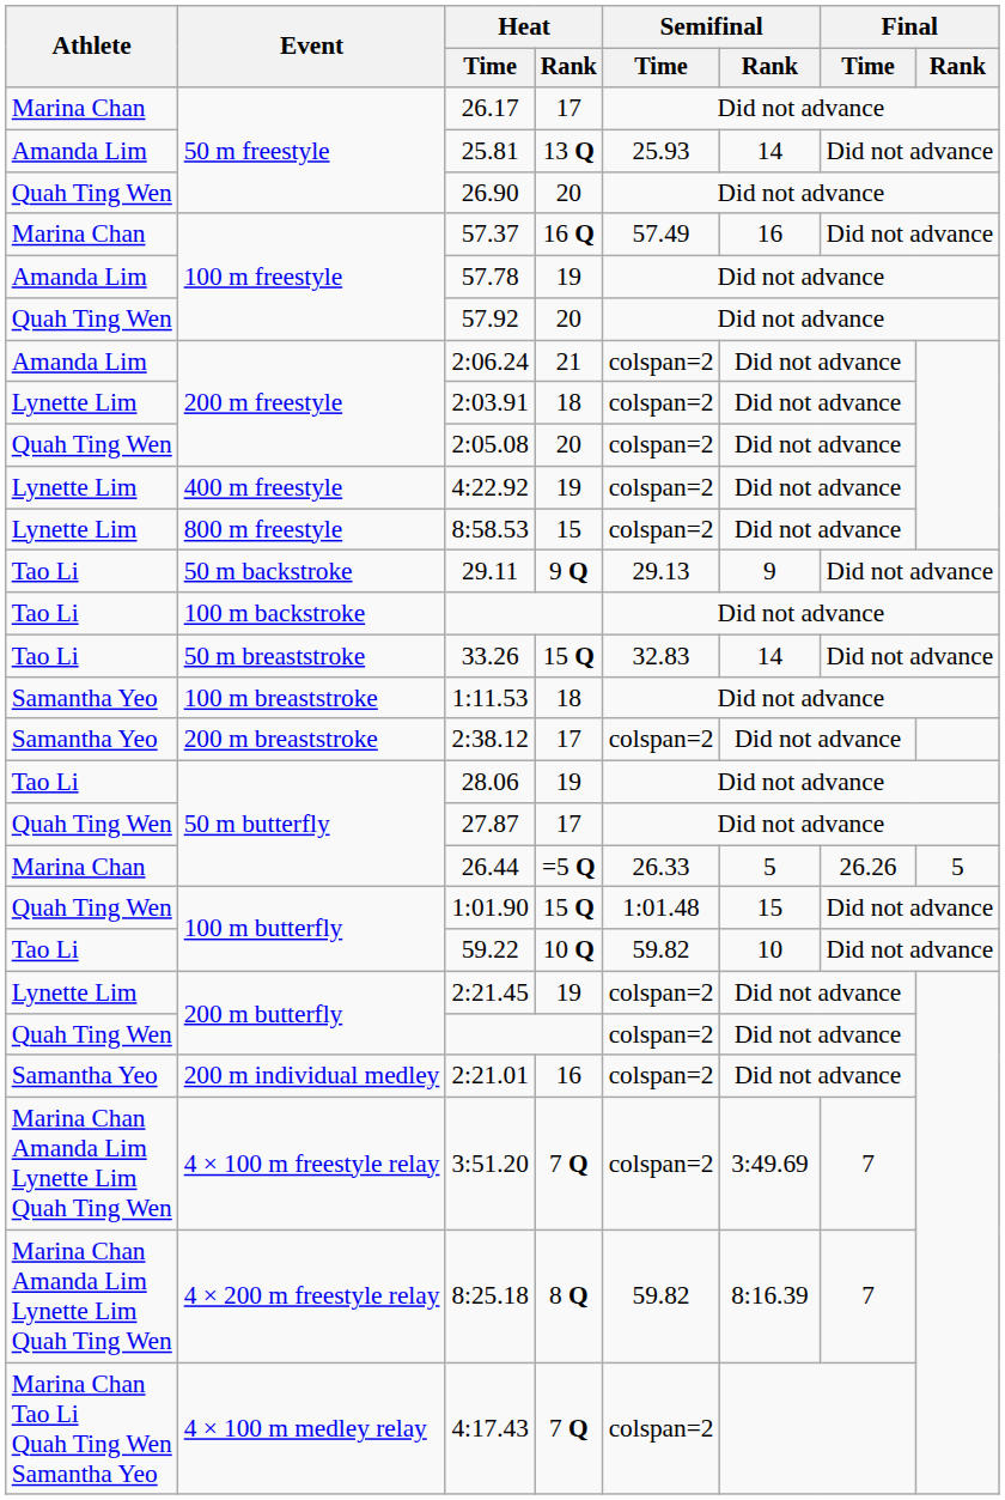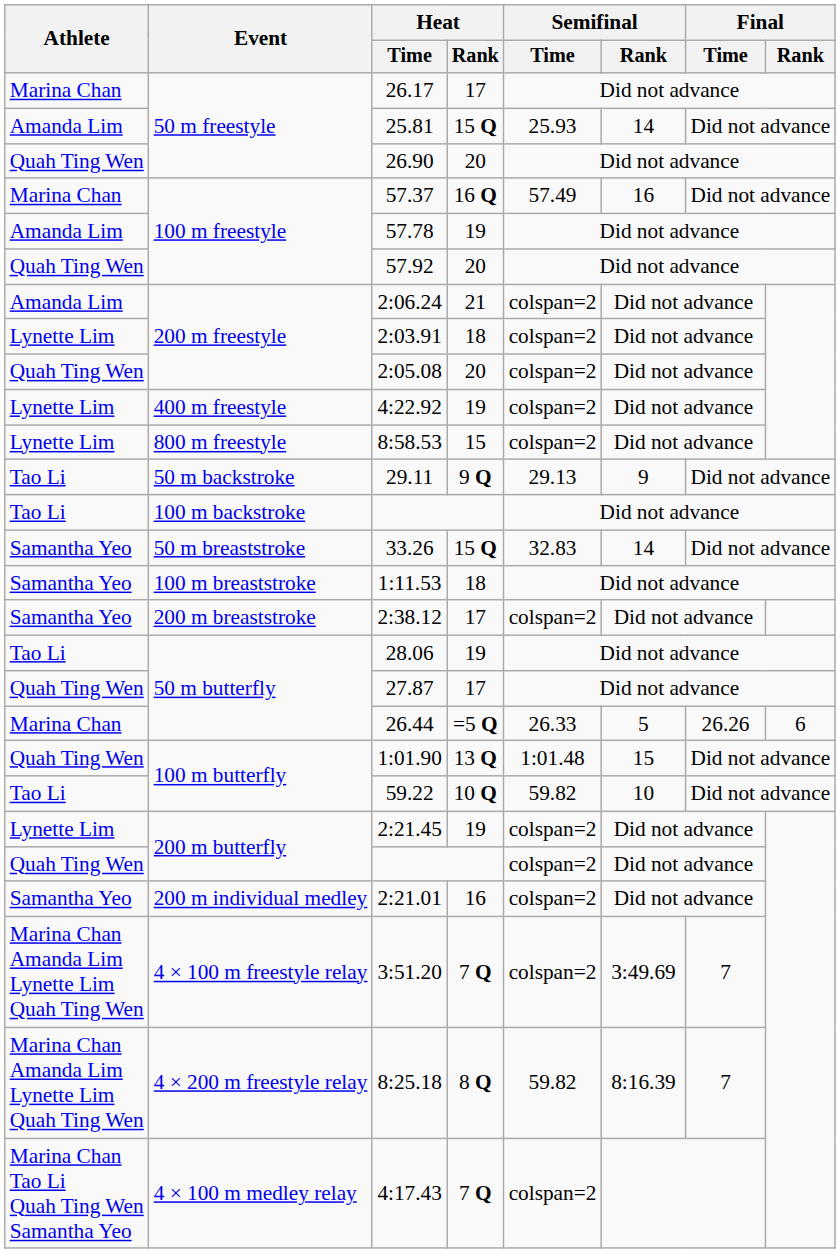25.81 | Heat / Rank: 13 Q -> 15 Q
33.26 | Athlete: Tao Li -> Samantha Yeo
26.44 | Final / Rank: 5 -> 6
1:01.90 | Heat / Rank: 15 Q -> 13 Q
